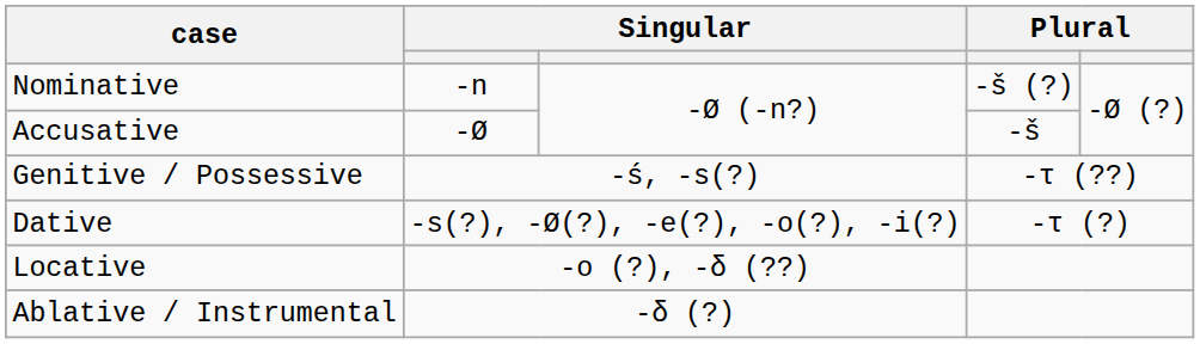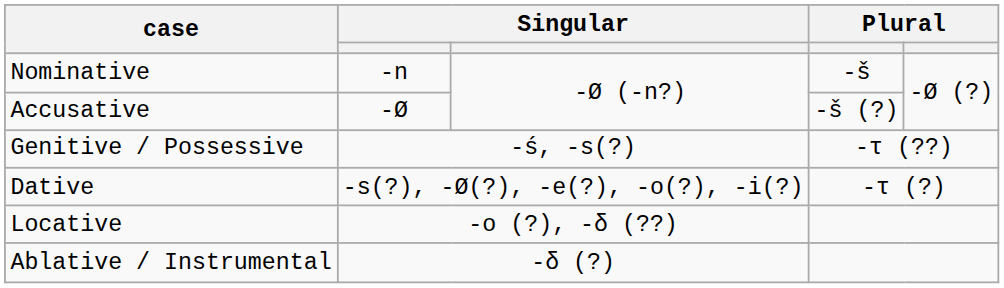Nominative | column 4: -š (?) -> -š
Accusative | column 4: -š -> -š (?)
